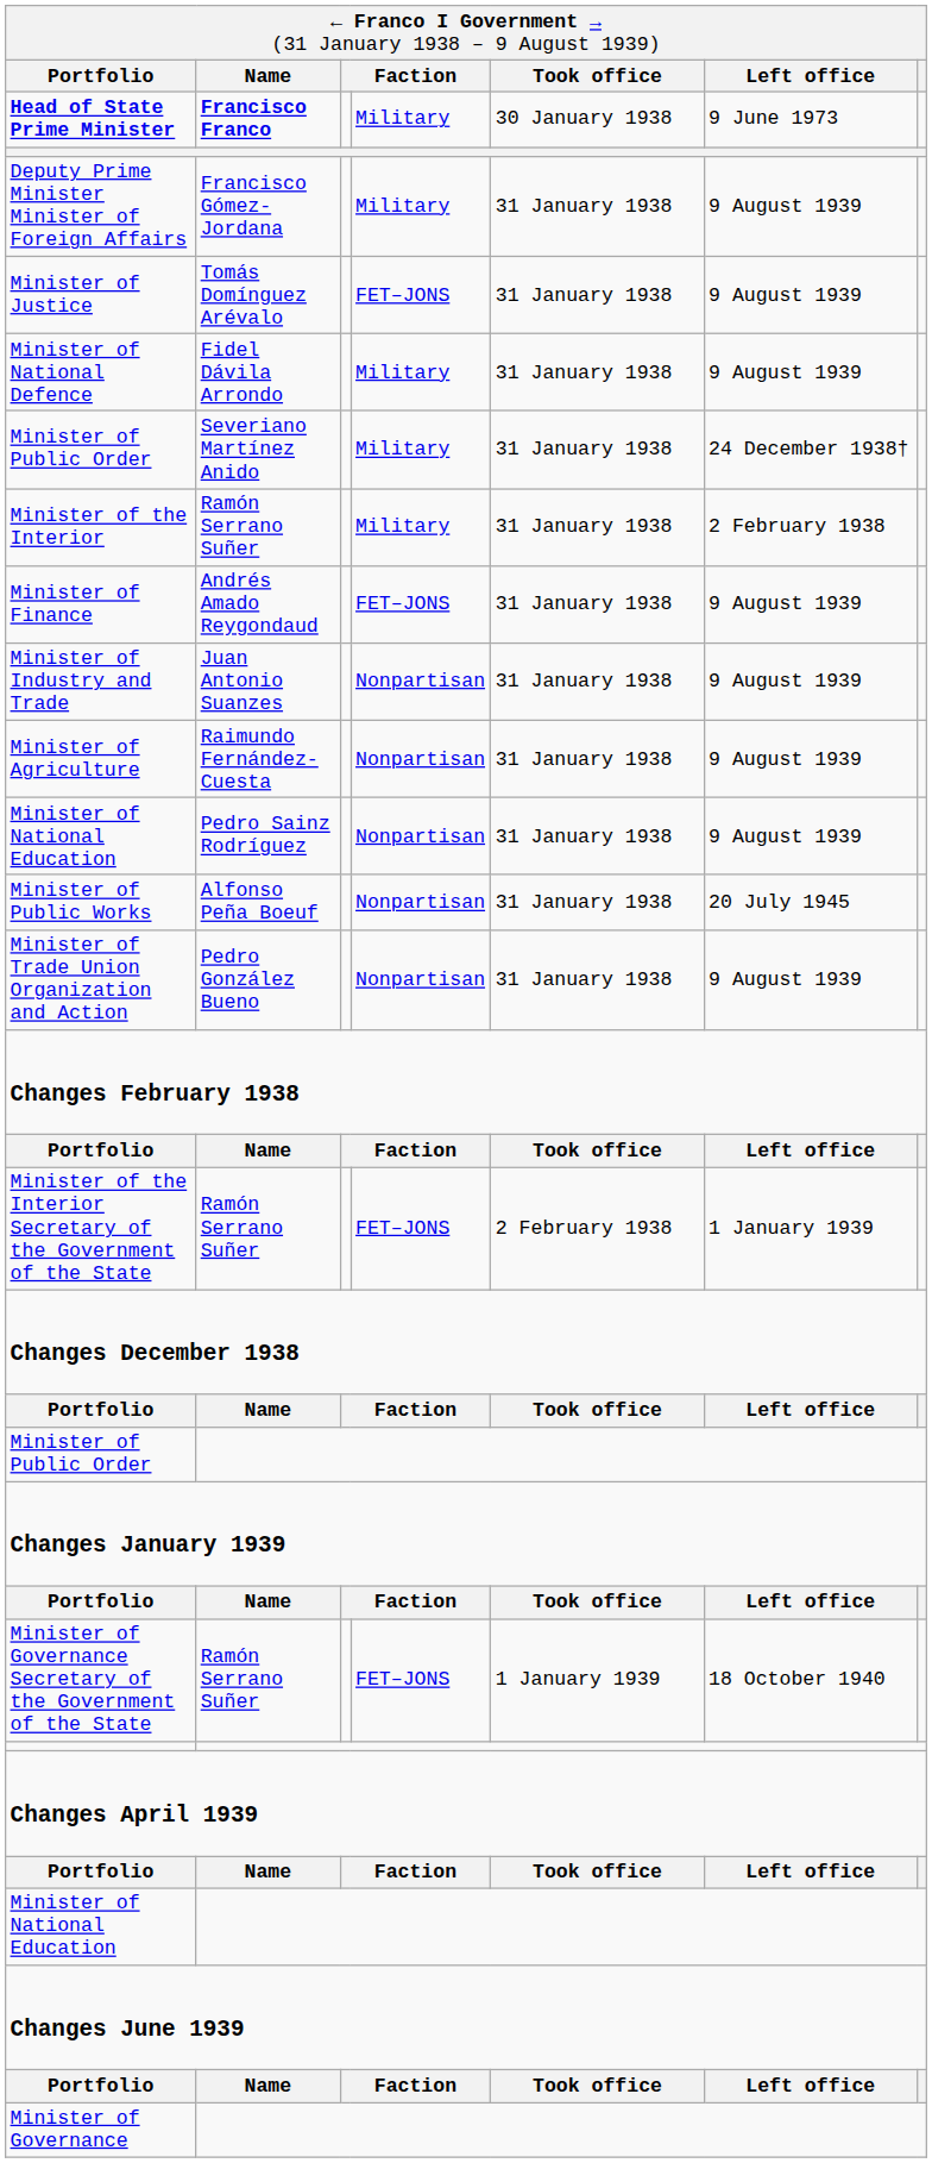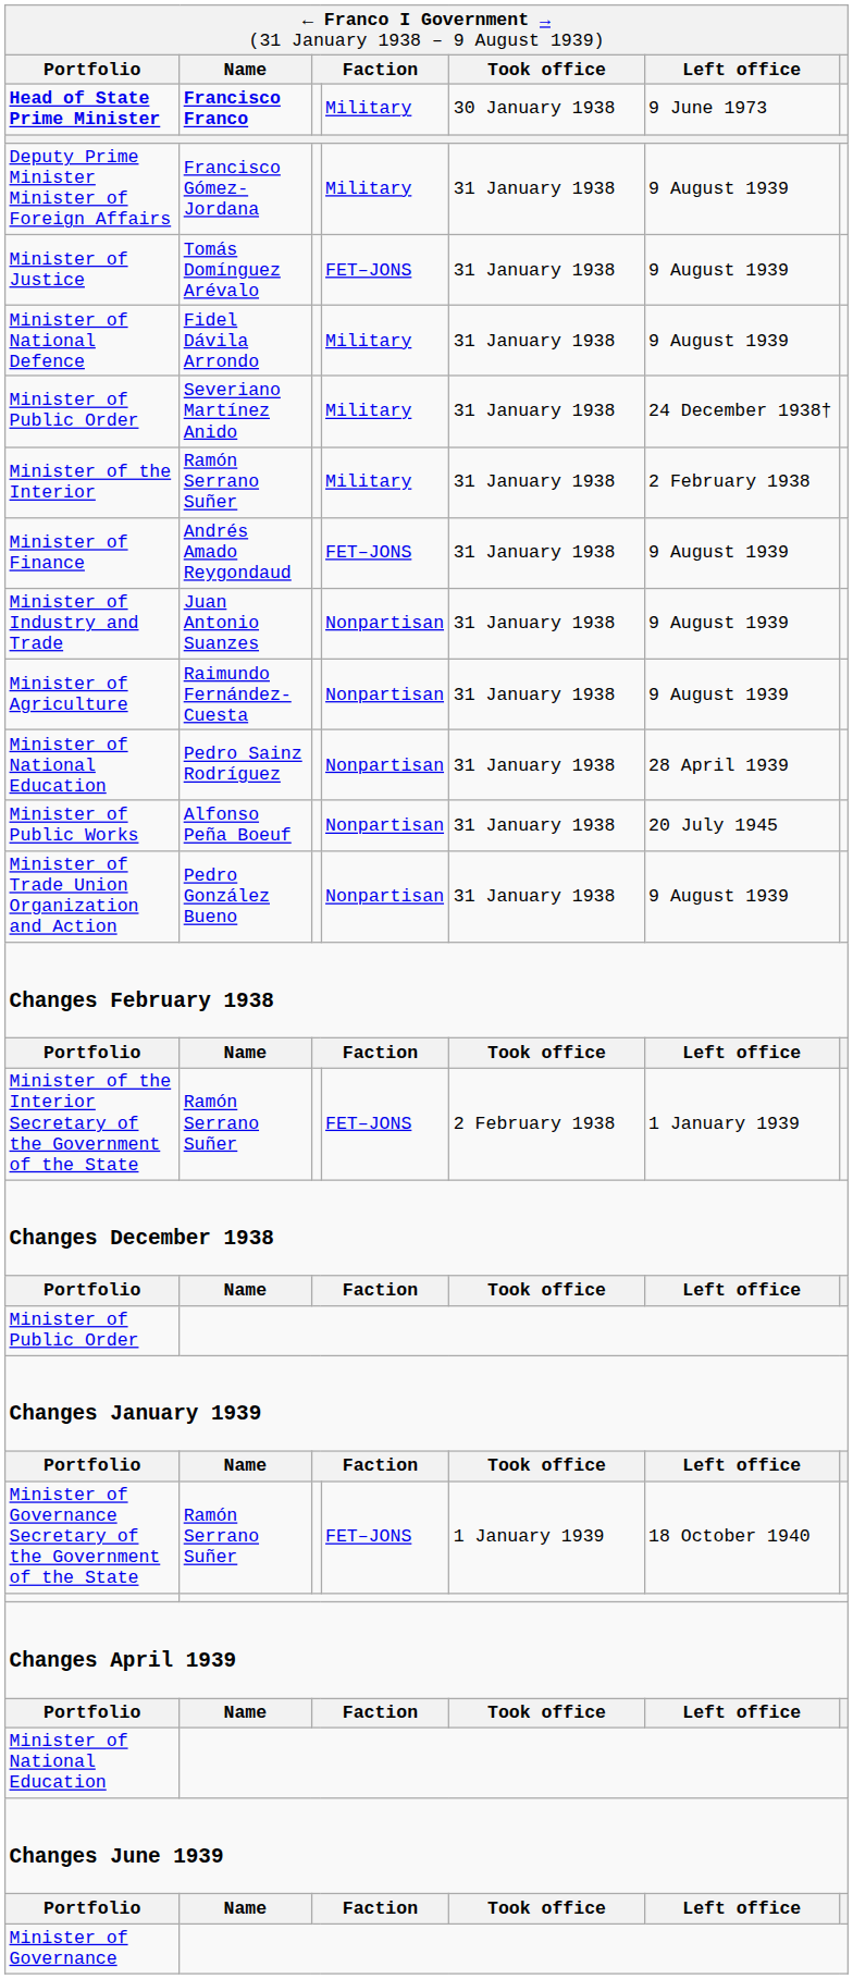Minister of National Education / Pedro Sainz Rodríguez | column 6: 9 August 1939 -> 28 April 1939
